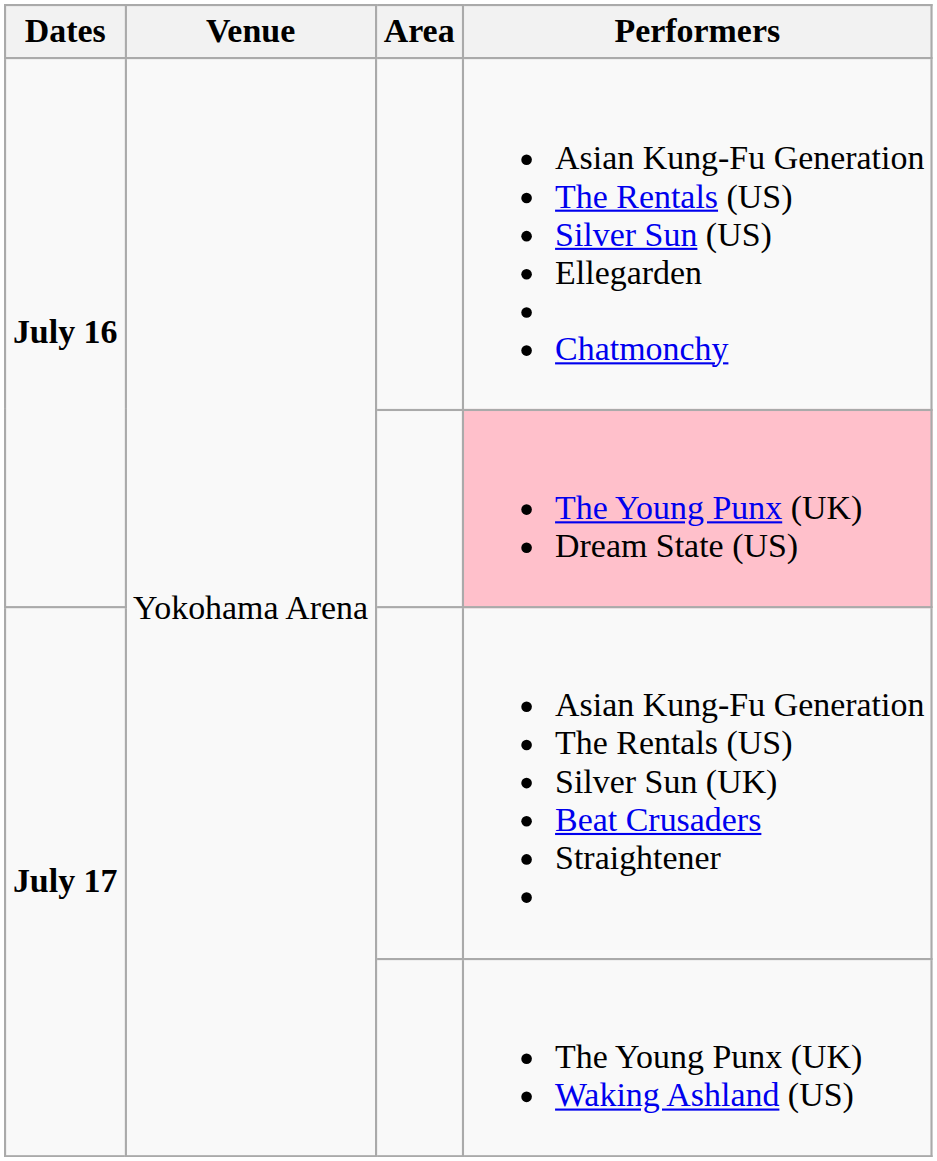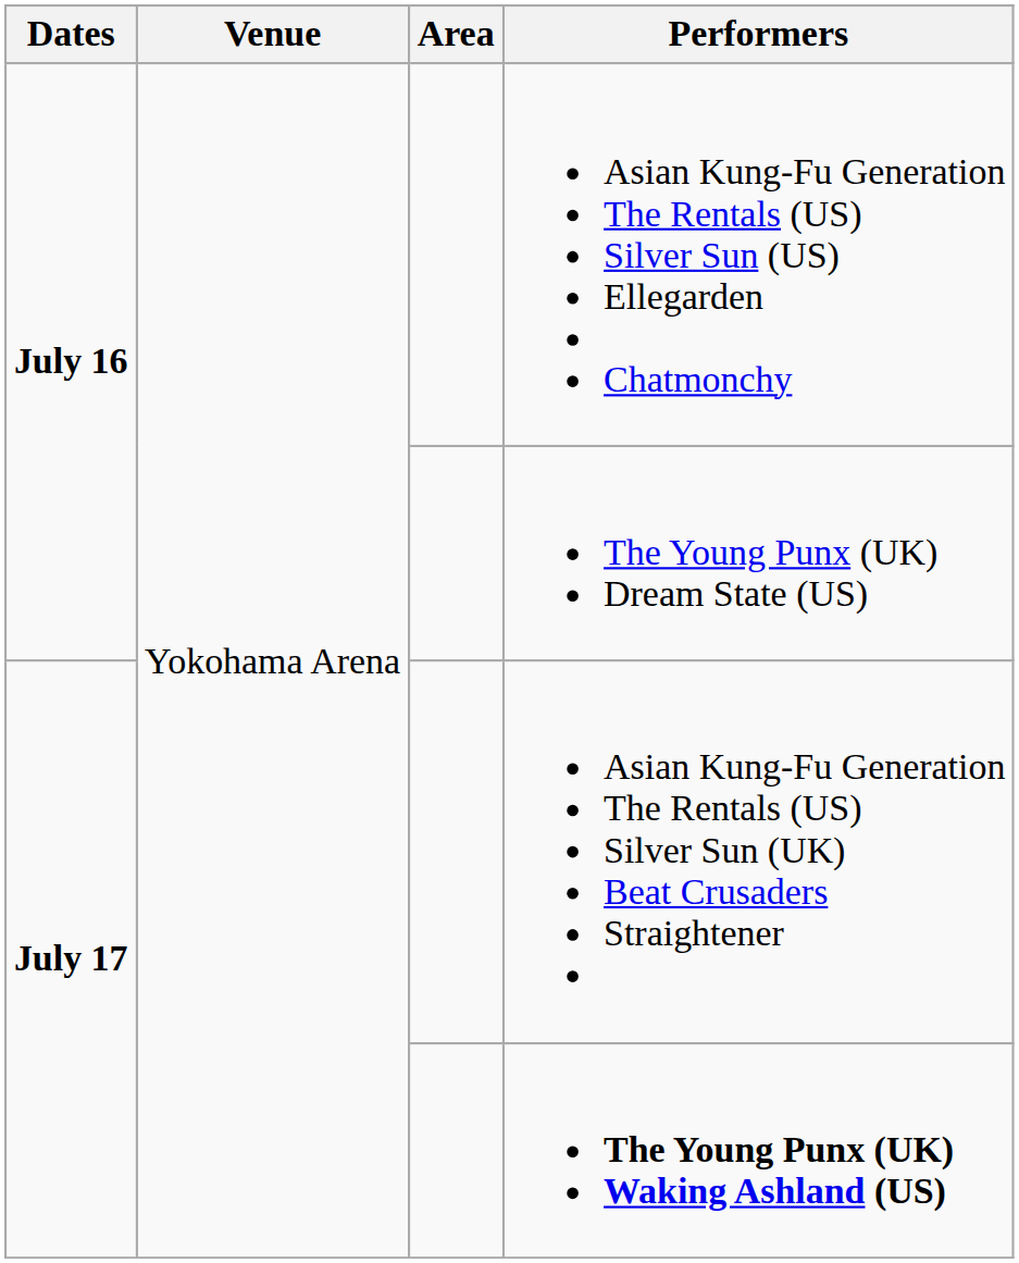The Young Punx (UK) Dream State (US) | Performers: pink background -> no background
The Young Punx (UK) Waking Ashland (US) | Performers: normal -> bold
